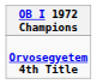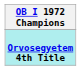row 2 | column 1: no background -> paleturquoise background
